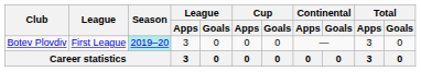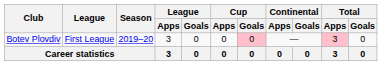Botev Plovdiv | Season: paleturquoise background -> no background
Botev Plovdiv | Cup / Goals: no background -> pink background
Botev Plovdiv | Total / Apps: no background -> pink background
